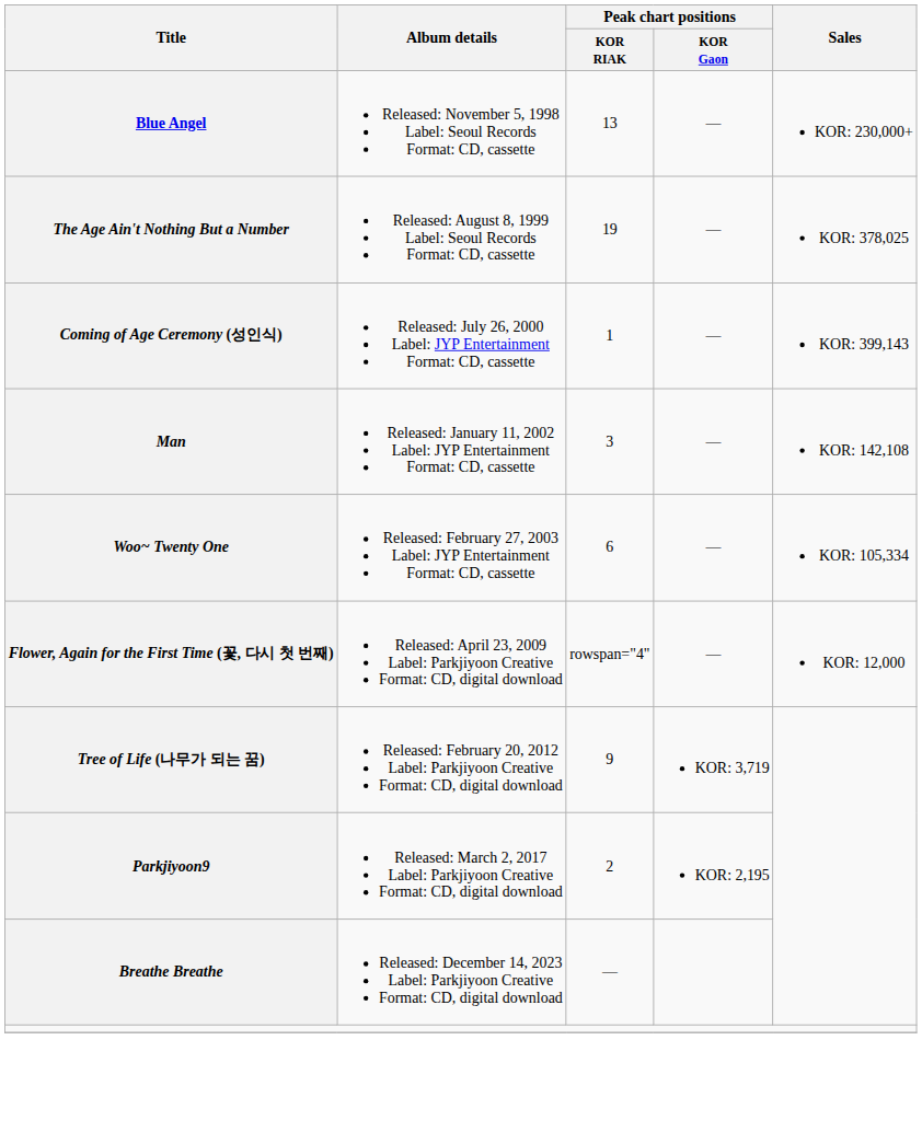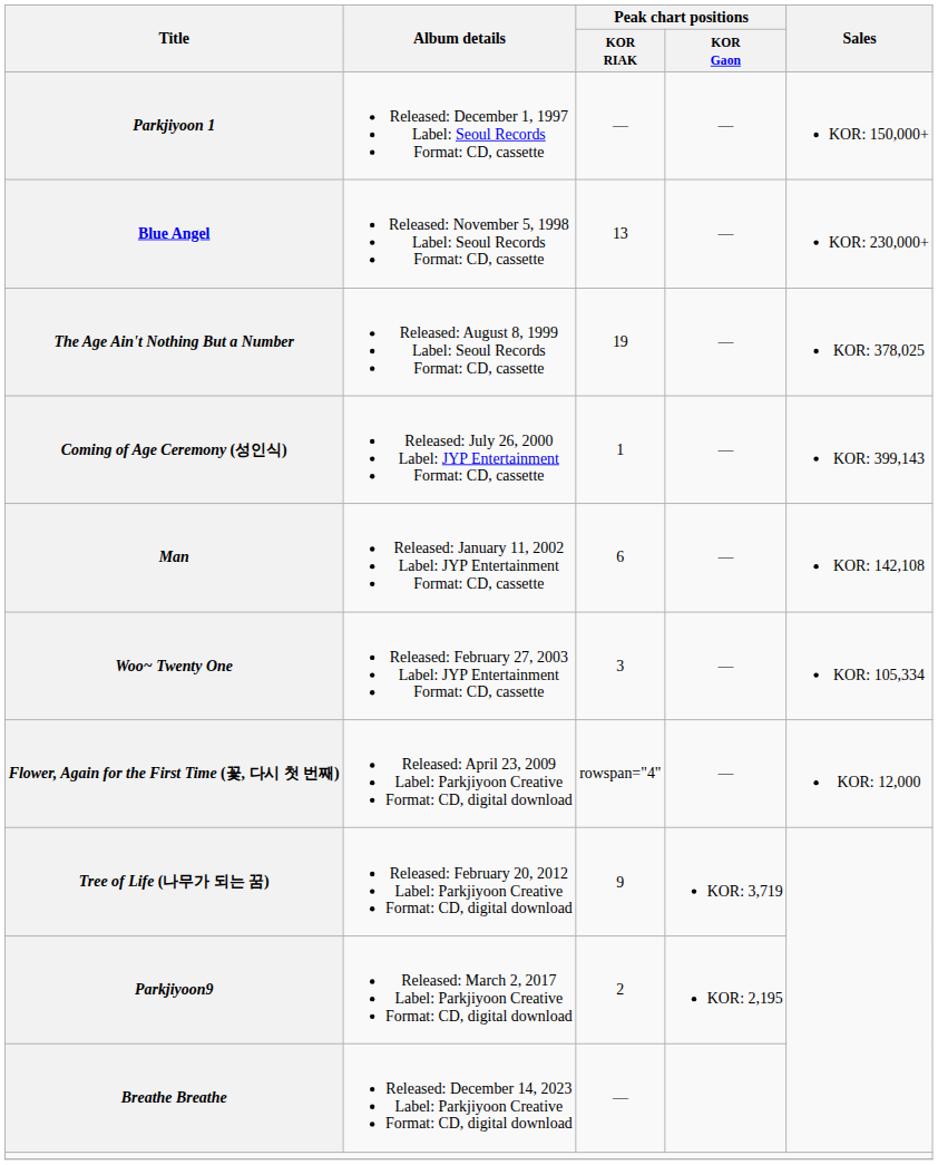+ row: Parkjiyoon 1 | Released: December 1, 1997 Label: Seoul Records Format: CD, cassette | — | — | KOR: 150,000+
Man | Peak chart positions / KOR RIAK: 3 -> 6
Woo~ Twenty One | Peak chart positions / KOR RIAK: 6 -> 3
